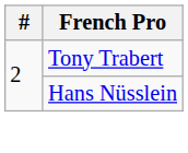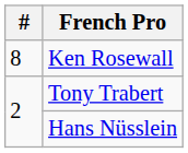+ row: 8 | Ken Rosewall
